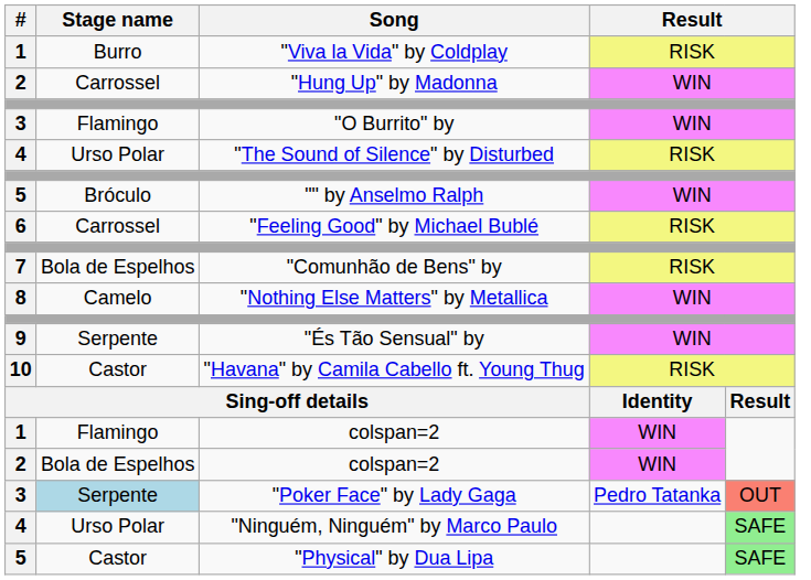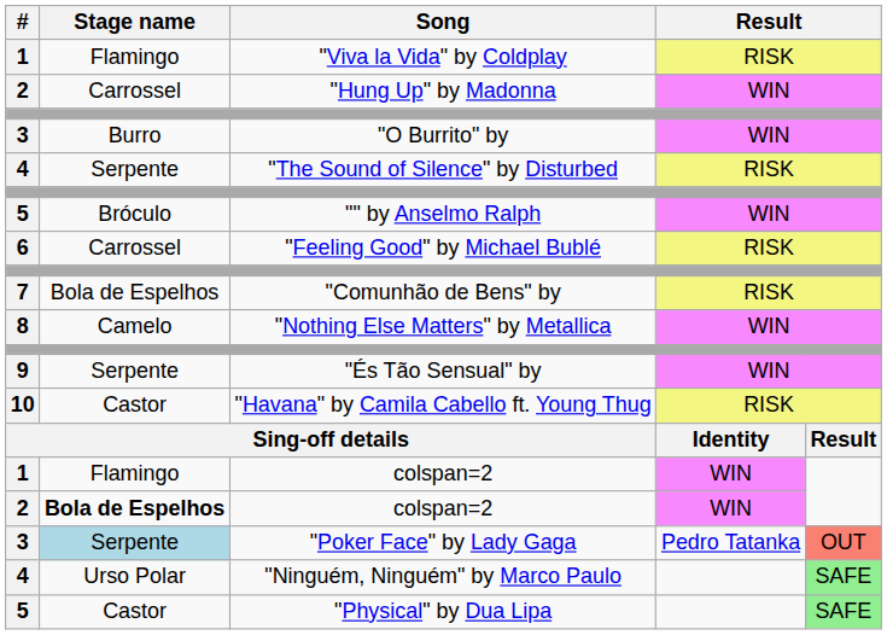"Viva la Vida" by Coldplay | Stage name: Burro -> Flamingo
"O Burrito" by | Stage name: Flamingo -> Burro
"The Sound of Silence" by Disturbed | Stage name: Urso Polar -> Serpente
2 / colspan=2 | Stage name: normal -> bold
